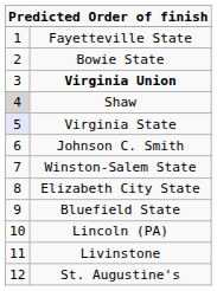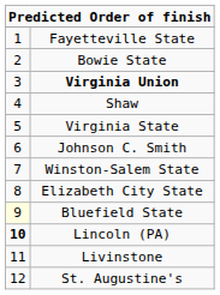Shaw | column 1: lightgrey background -> no background
Virginia State | column 1: lavender background -> no background
Bluefield State | column 1: no background -> lightyellow background
Lincoln (PA) | column 1: normal -> bold
